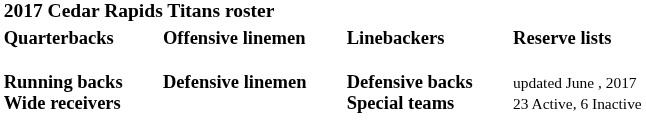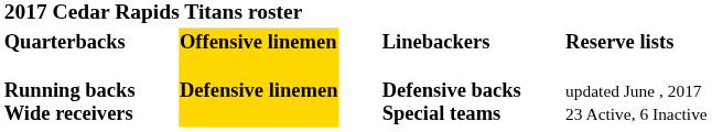Quarterbacks Running backs Wide receivers | column 2: no background -> gold background
